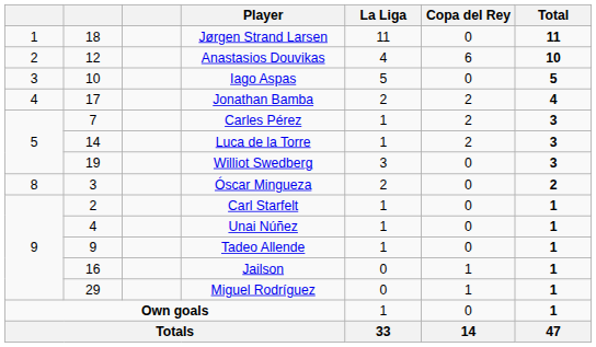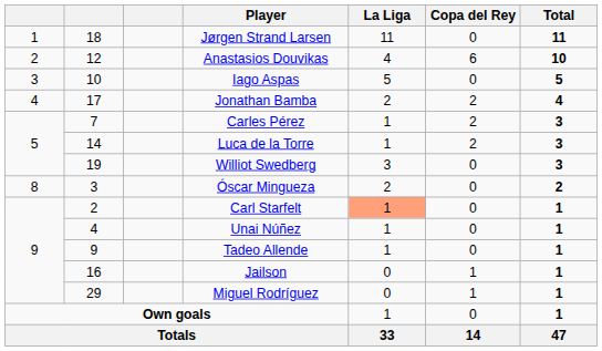Carl Starfelt | La Liga: no background -> lightsalmon background
